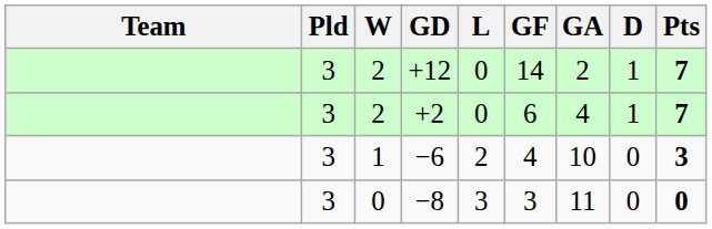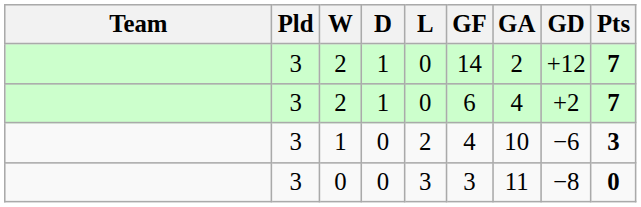columns swapped: D <-> GD
